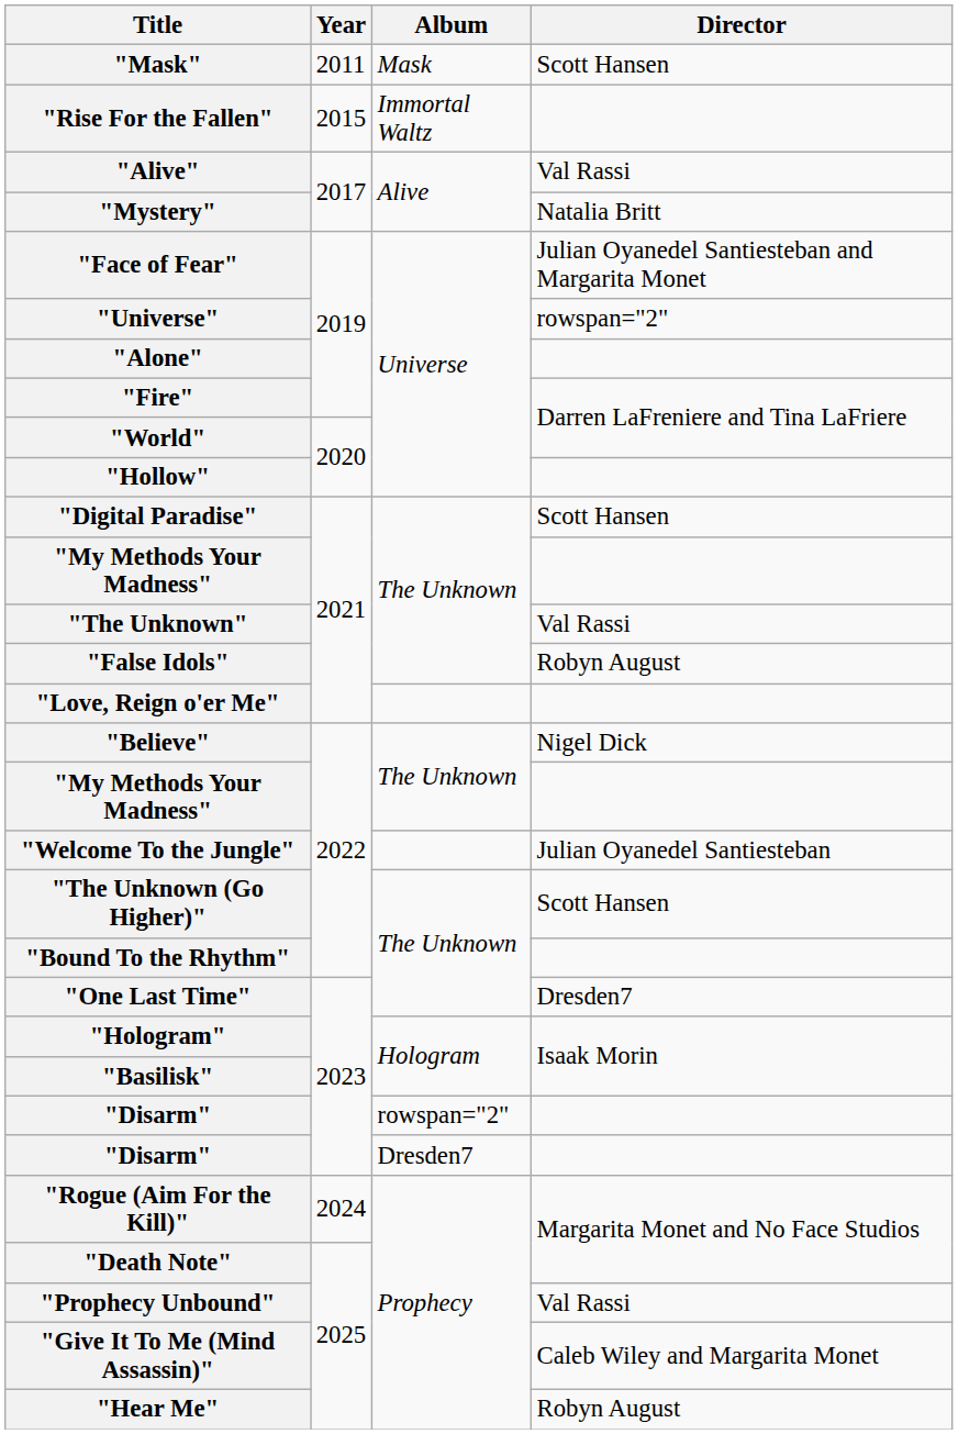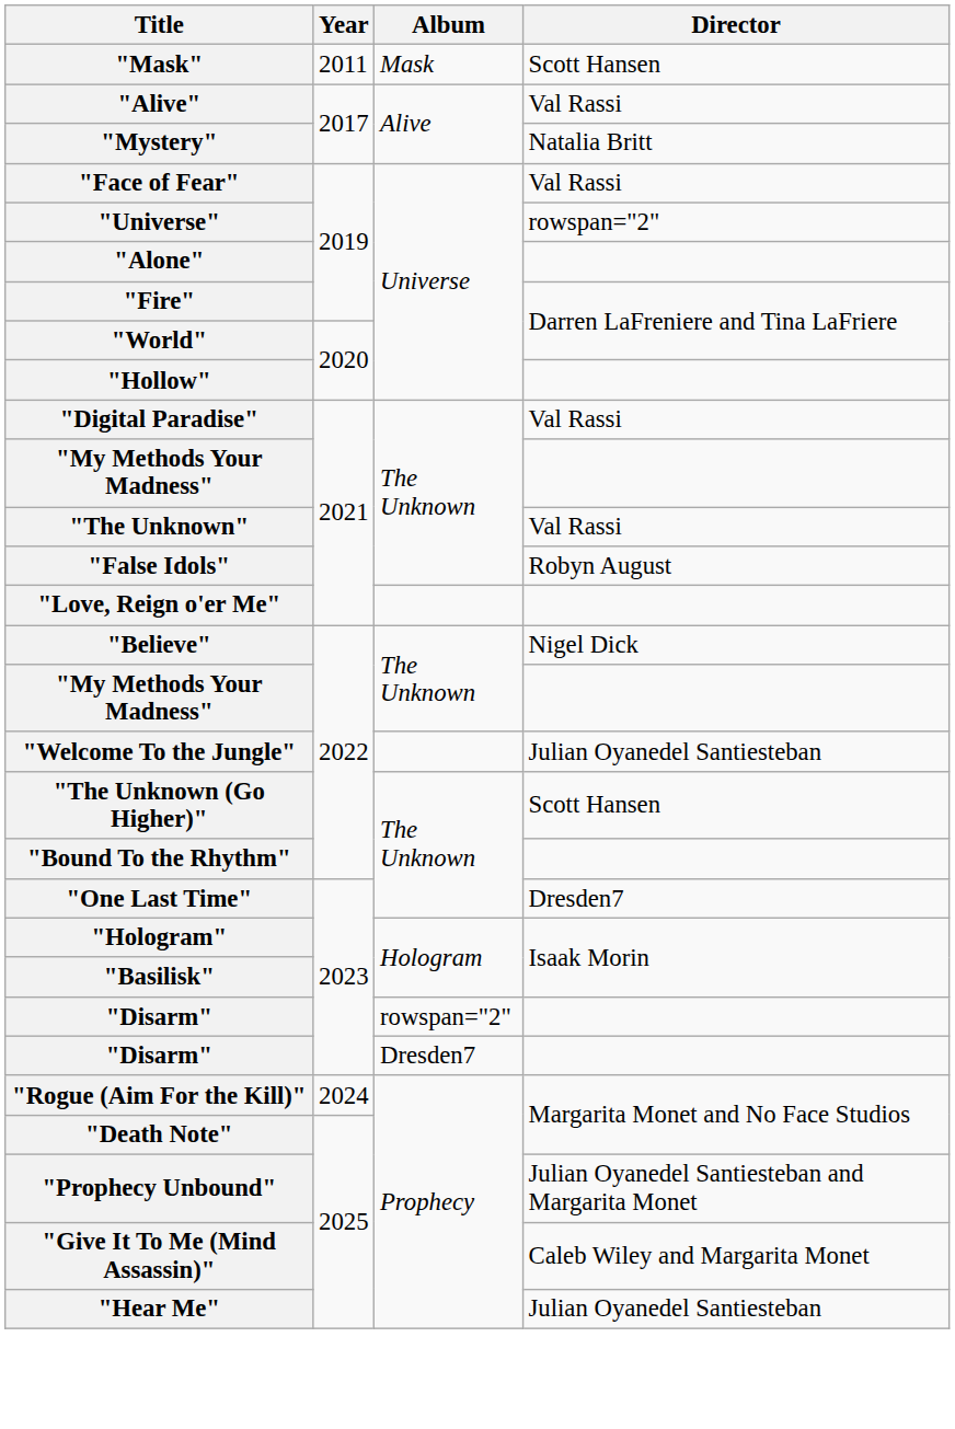- row: "Rise For the Fallen" | 2015 | Immortal Waltz
"Face of Fear" | Director: Julian Oyanedel Santiesteban and Margarita Monet -> Val Rassi
"Digital Paradise" | Director: Scott Hansen -> Val Rassi
"Prophecy Unbound" | Director: Val Rassi -> Julian Oyanedel Santiesteban and Margarita Monet
"Hear Me" | Director: Robyn August -> Julian Oyanedel Santiesteban
